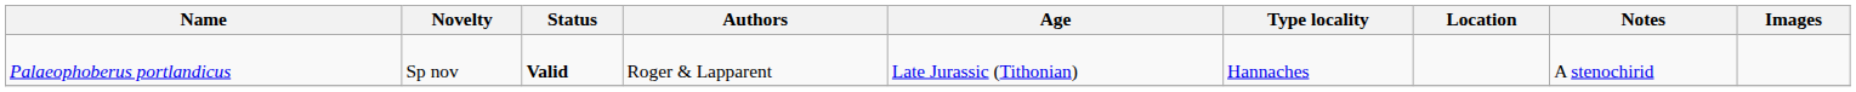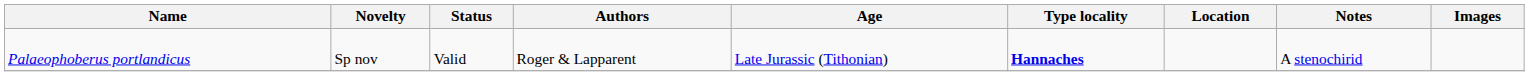Palaeophoberus portlandicus | Status: bold -> normal
Palaeophoberus portlandicus | Type locality: normal -> bold
